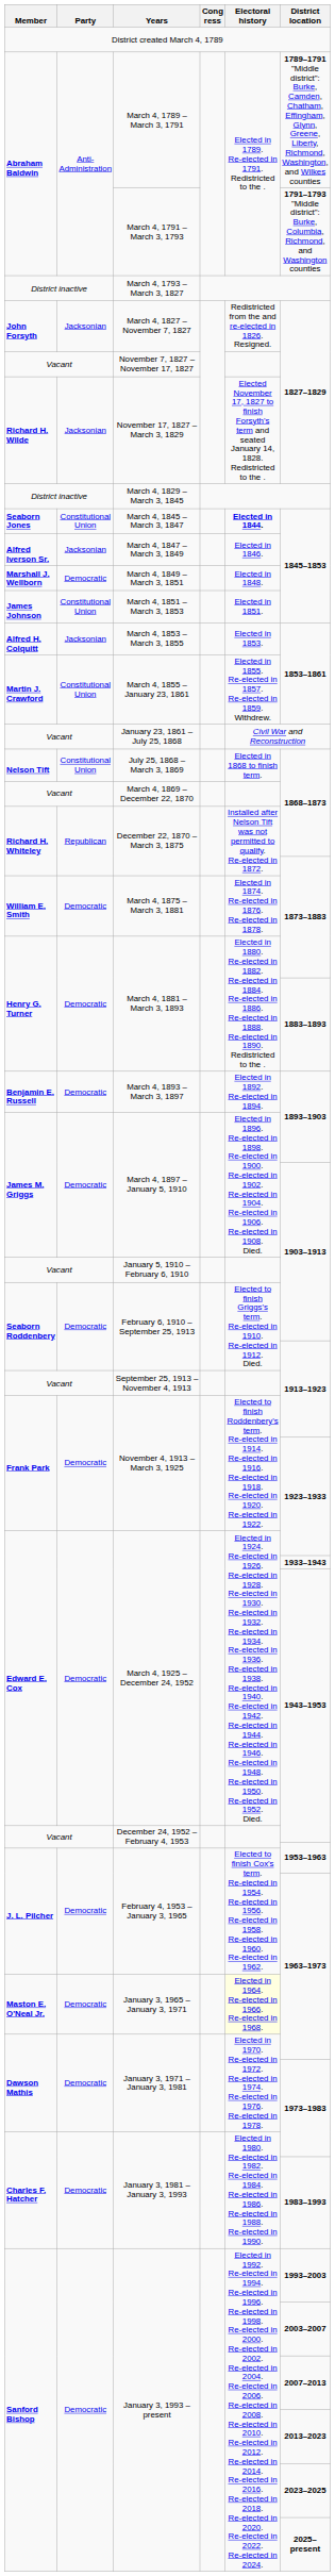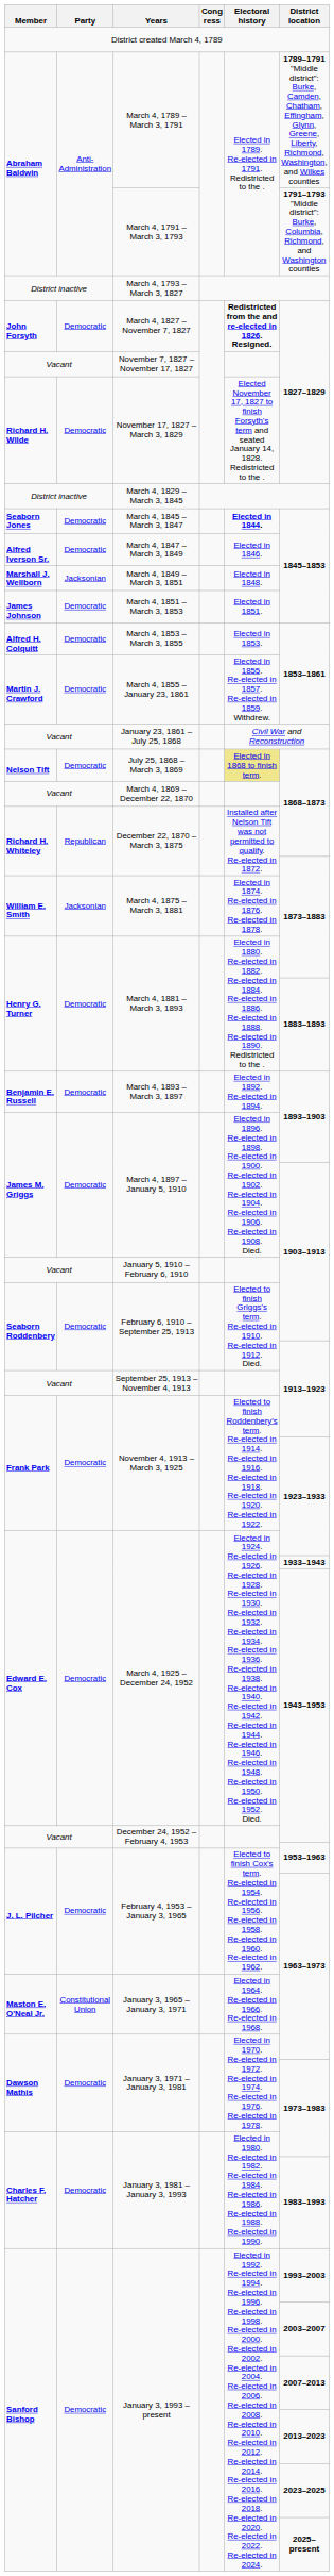March 4, 1827 – November 7, 1827 | Party: Jacksonian -> Democratic
March 4, 1827 – November 7, 1827 | Electoral history: normal -> bold
November 17, 1827 – March 3, 1829 | Party: Jacksonian -> Democratic
March 4, 1845 – March 3, 1847 | Party: Constitutional Union -> Democratic
March 4, 1847 – March 3, 1849 | Party: Jacksonian -> Democratic
March 4, 1849 – March 3, 1851 | Party: Democratic -> Jacksonian
March 4, 1851 – March 3, 1853 | Party: Constitutional Union -> Democratic
March 4, 1853 – March 3, 1855 | Party: Jacksonian -> Democratic
March 4, 1855 – January 23, 1861 | Party: Constitutional Union -> Democratic
July 25, 1868 – March 3, 1869 | Party: Constitutional Union -> Democratic
July 25, 1868 – March 3, 1869 | Electoral history: no background -> khaki background
March 4, 1875 – March 3, 1881 | Party: Democratic -> Jacksonian
January 3, 1965 – January 3, 1971 | Party: Democratic -> Constitutional Union
January 3, 1965 – January 3, 1971 | Electoral history: lightyellow background -> no background
